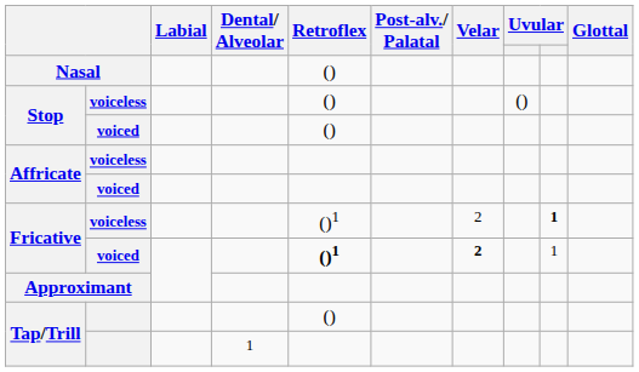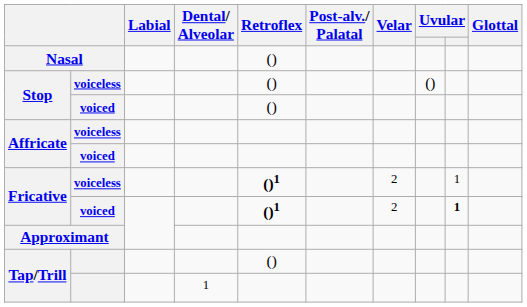Fricative / voiceless | Retroflex: normal -> bold
Fricative / voiceless | column 9: bold -> normal
Fricative / voiced | Velar: bold -> normal
Fricative / voiced | column 9: normal -> bold
